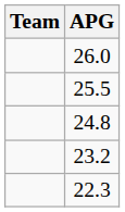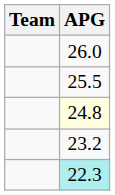24.8 | APG: no background -> lightyellow background
22.3 | APG: no background -> paleturquoise background
